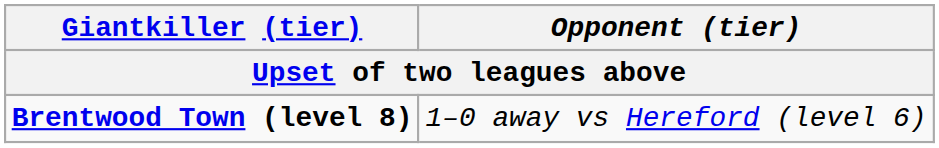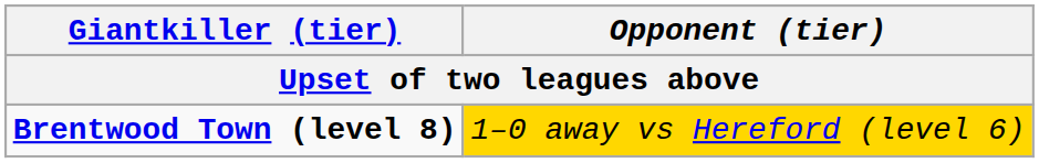Brentwood Town (level 8) | Opponent (tier): no background -> gold background
